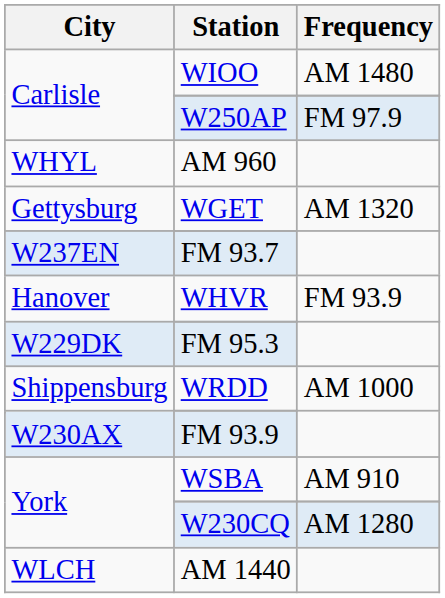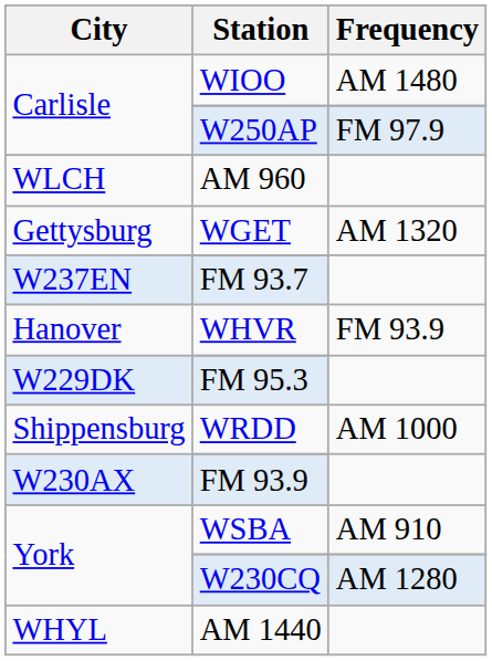AM 960 | City: WHYL -> WLCH
AM 1440 | City: WLCH -> WHYL
